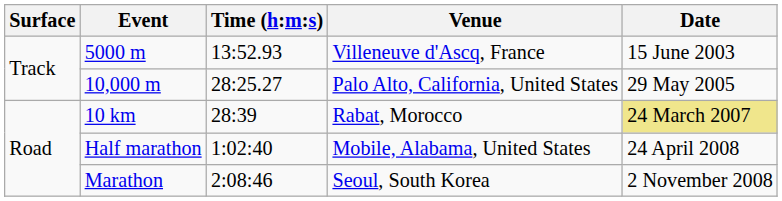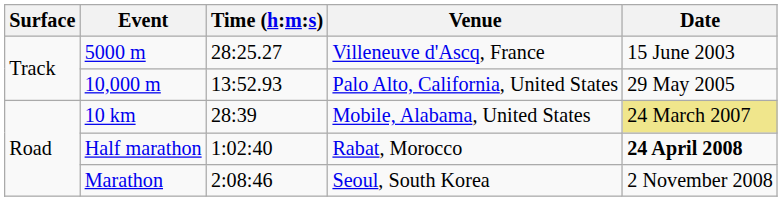5000 m | Time (h:m:s): 13:52.93 -> 28:25.27
10,000 m | Time (h:m:s): 28:25.27 -> 13:52.93
10 km | Venue: Rabat, Morocco -> Mobile, Alabama, United States
Half marathon | Venue: Mobile, Alabama, United States -> Rabat, Morocco
Half marathon | Date: normal -> bold
